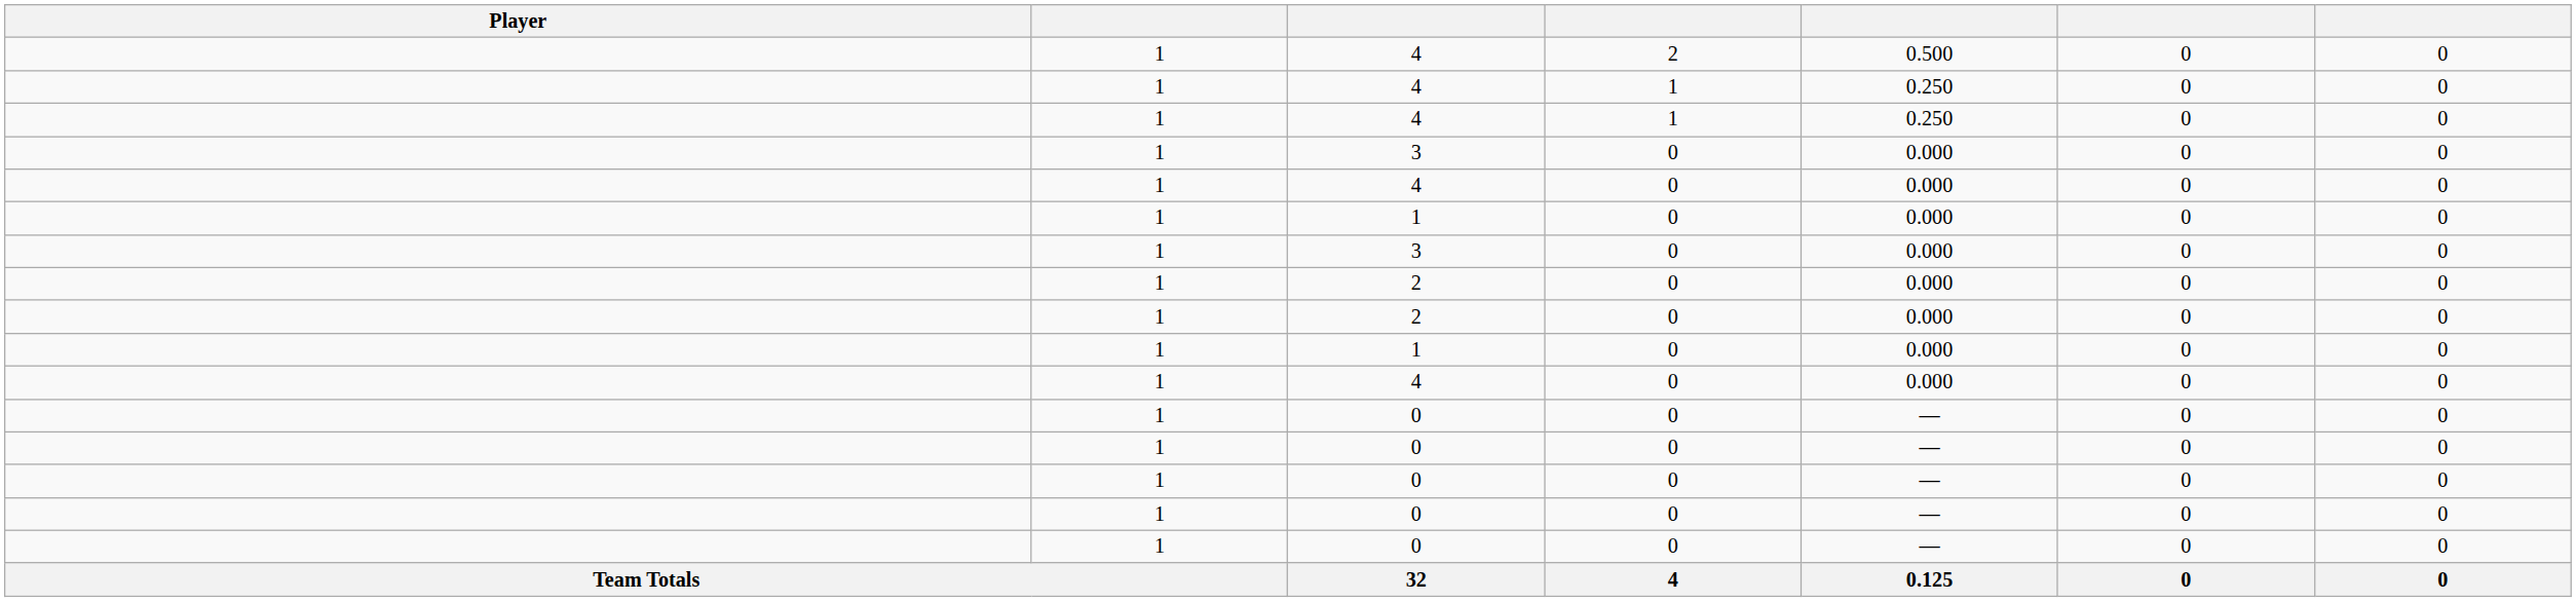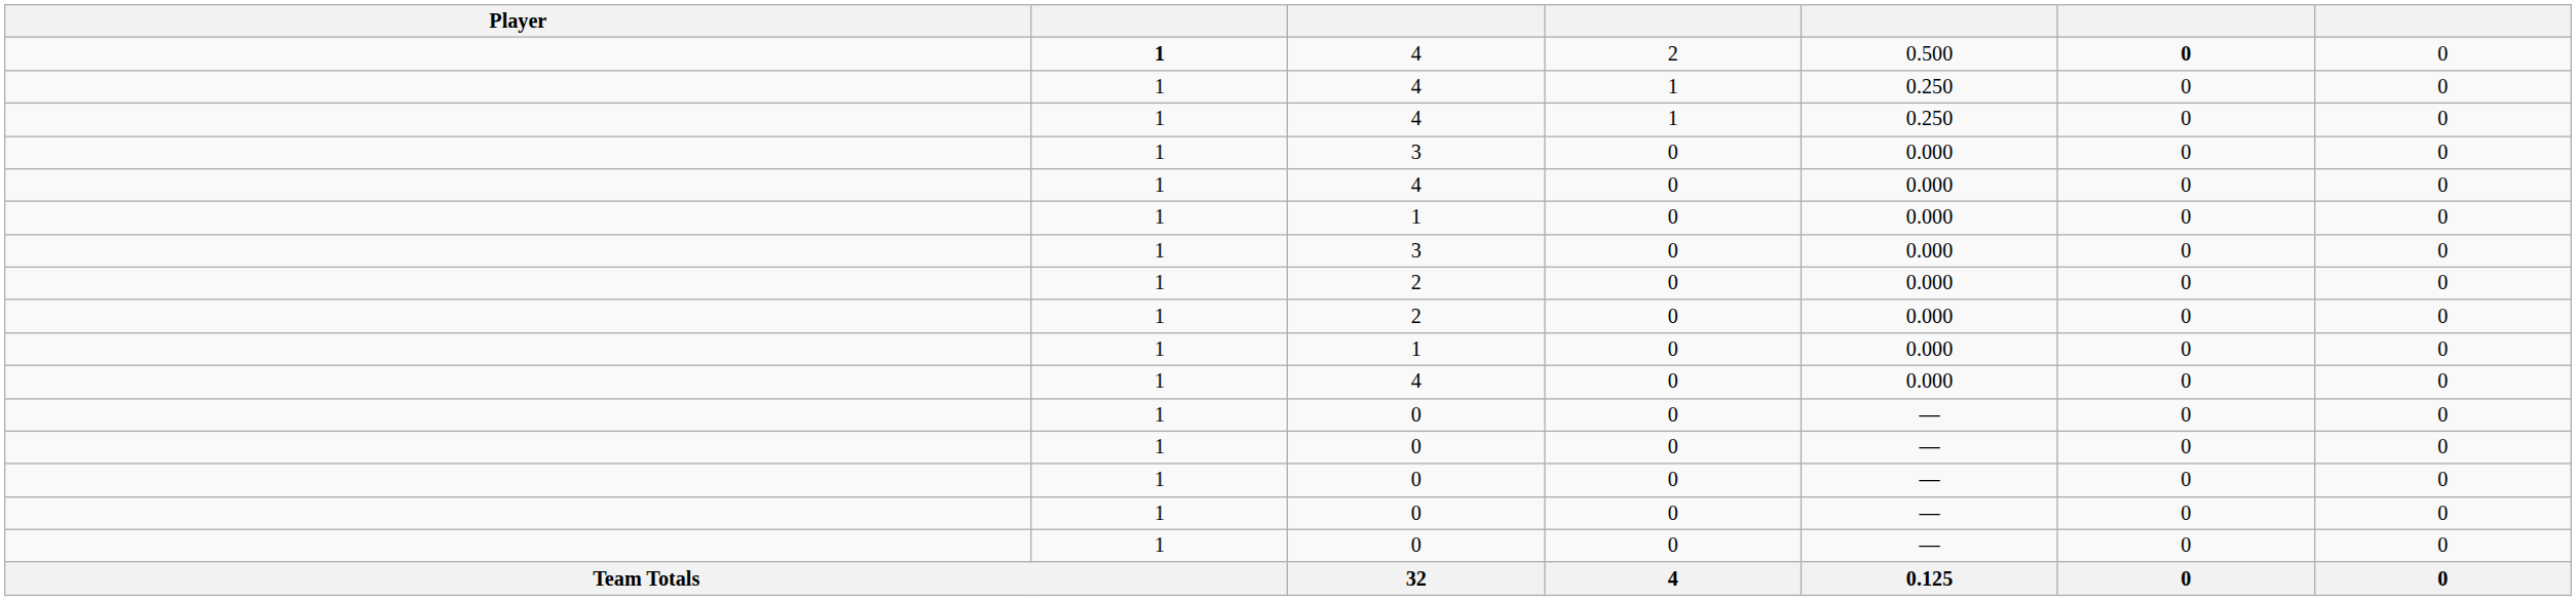4 / 2 | column 2: normal -> bold
4 / 2 | column 6: normal -> bold
